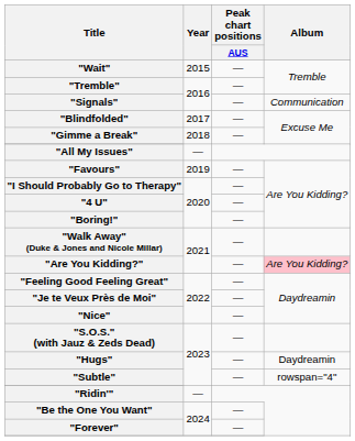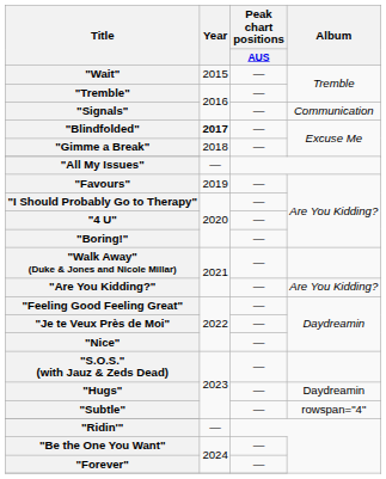"Blindfolded" | Year: normal -> bold
"Are You Kidding?" | Album: pink background -> no background
